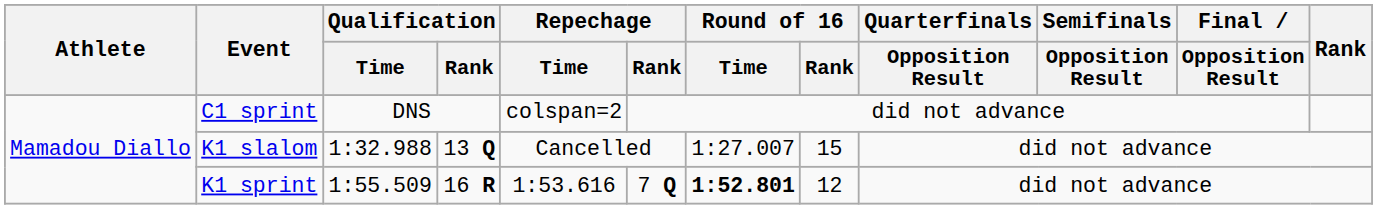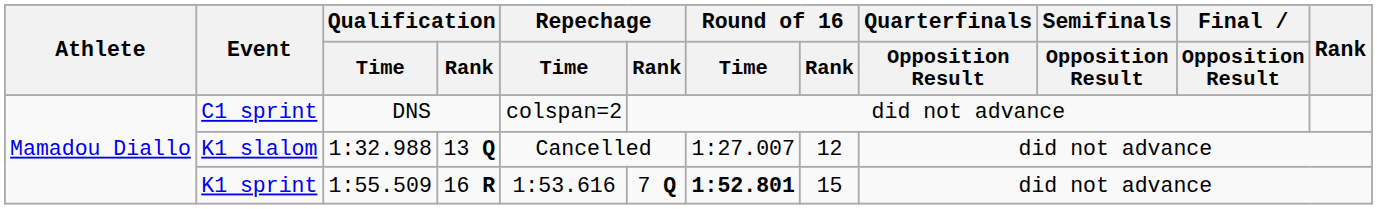K1 slalom | Round of 16 / Rank: 15 -> 12
K1 sprint | Round of 16 / Rank: 12 -> 15
